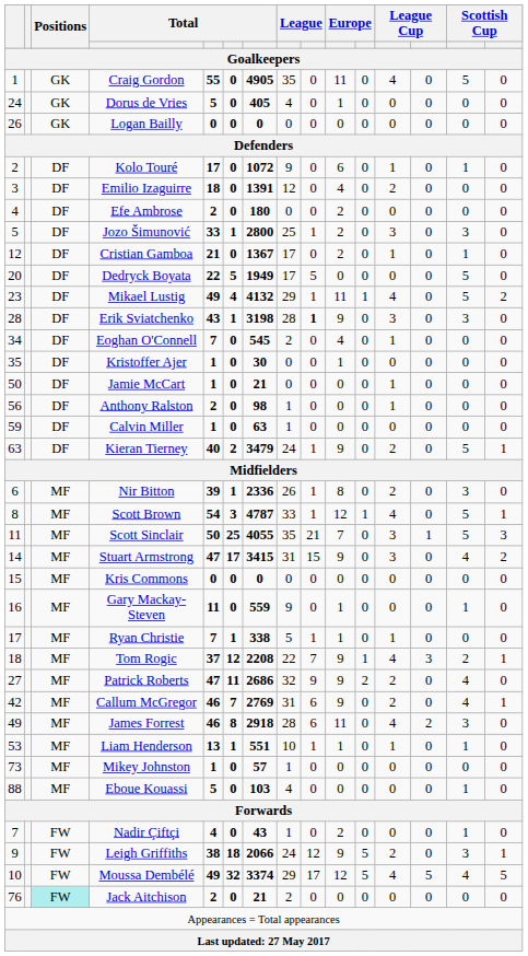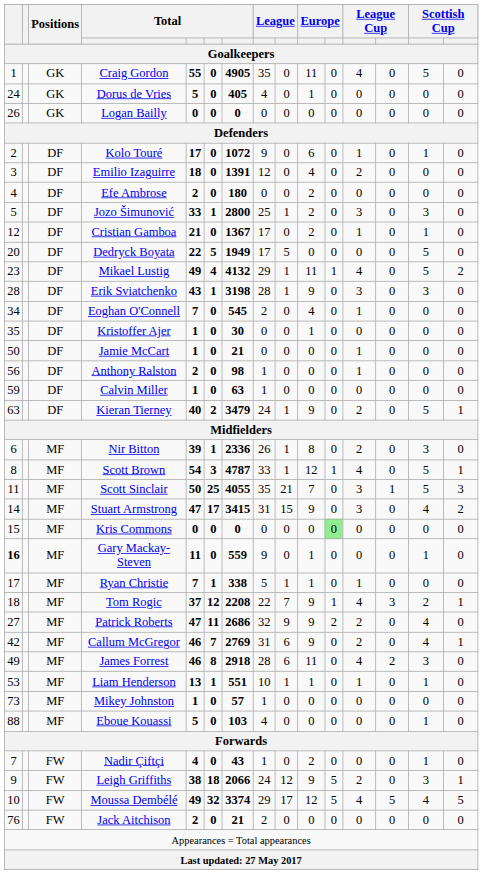Erik Sviatchenko | column 9: bold -> normal
Kris Commons | column 11: no background -> lightgreen background
Gary Mackay-Steven | column 1: normal -> bold
Jack Aitchison | Positions / Goalkeepers: paleturquoise background -> no background
